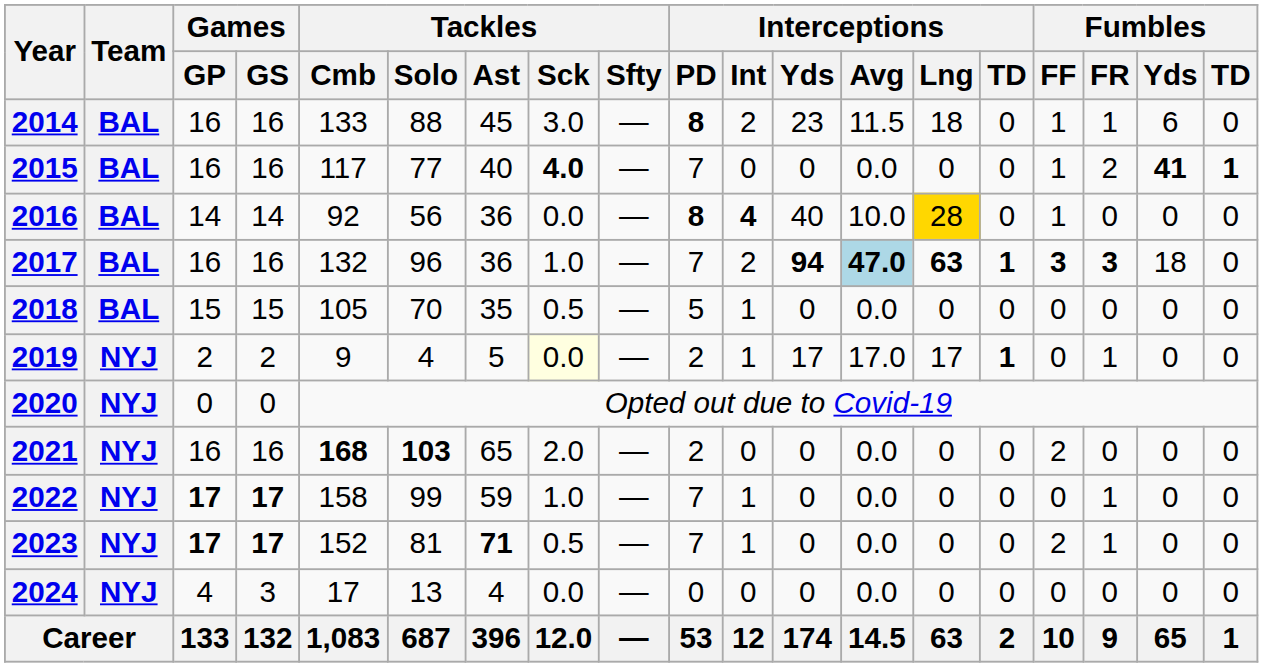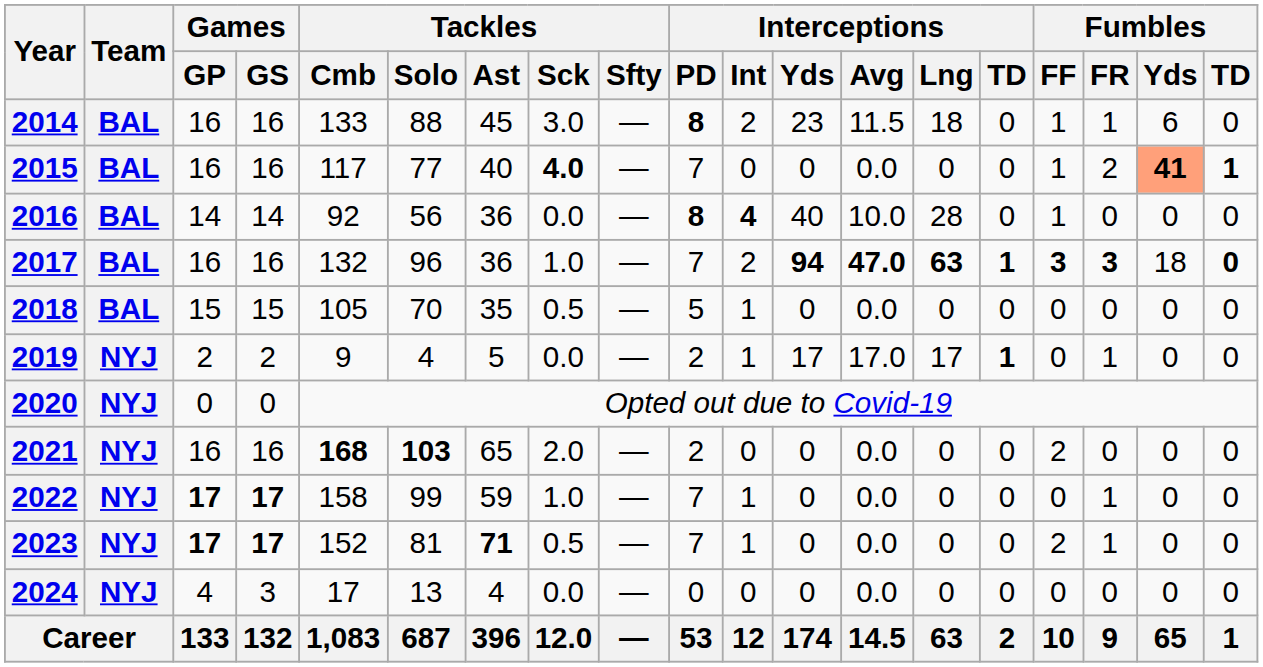2015 | Fumbles / Yds: no background -> lightsalmon background
2016 | Interceptions / Lng: gold background -> no background
2017 | Interceptions / Avg: lightblue background -> no background
2017 | Fumbles / TD: normal -> bold
2019 | Tackles / Sck: lightyellow background -> no background
